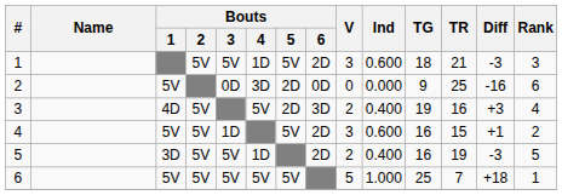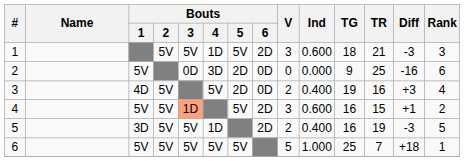row 5 | Bouts / 6: 3D -> 0D
row 6 | Bouts / 3: no background -> lightsalmon background
